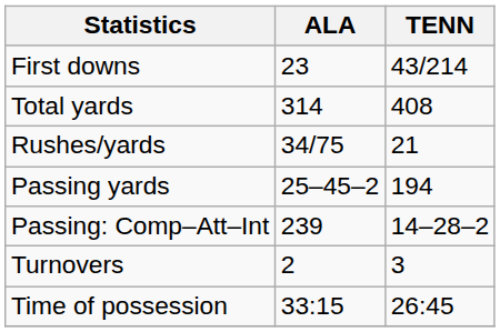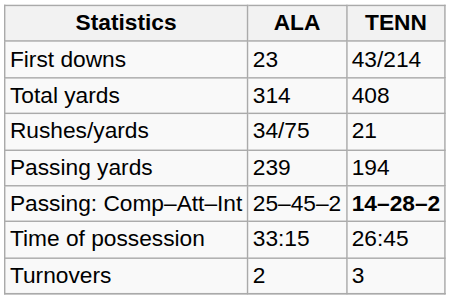Passing yards | ALA: 25–45–2 -> 239
Passing: Comp–Att–Int | ALA: 239 -> 25–45–2
Passing: Comp–Att–Int | TENN: normal -> bold
rows swapped: Turnovers <-> Time of possession
